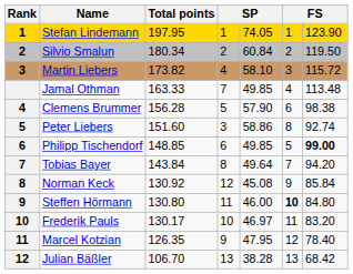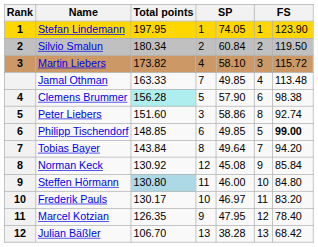Clemens Brummer | Total points: no background -> paleturquoise background
Steffen Hörmann | Total points: no background -> lightblue background
Steffen Hörmann | column 6: bold -> normal
